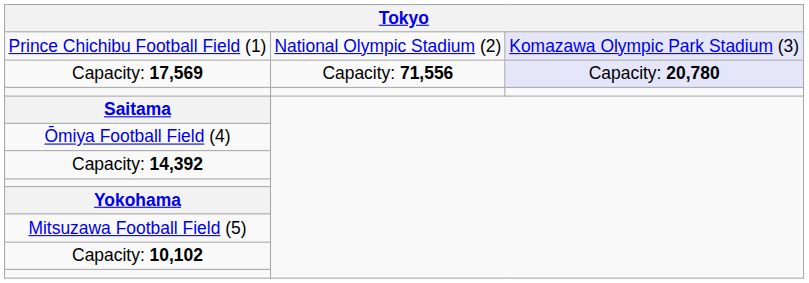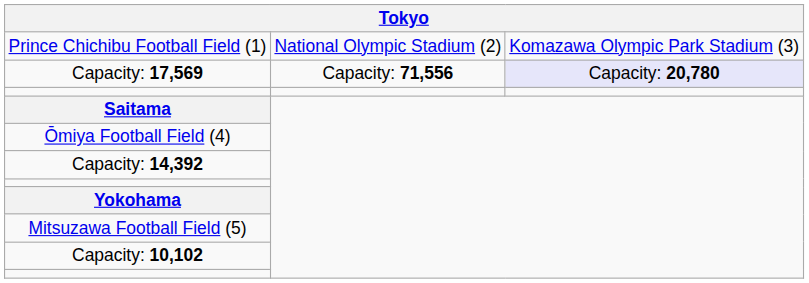Prince Chichibu Football Field (1) | column 3: lavender background -> no background
